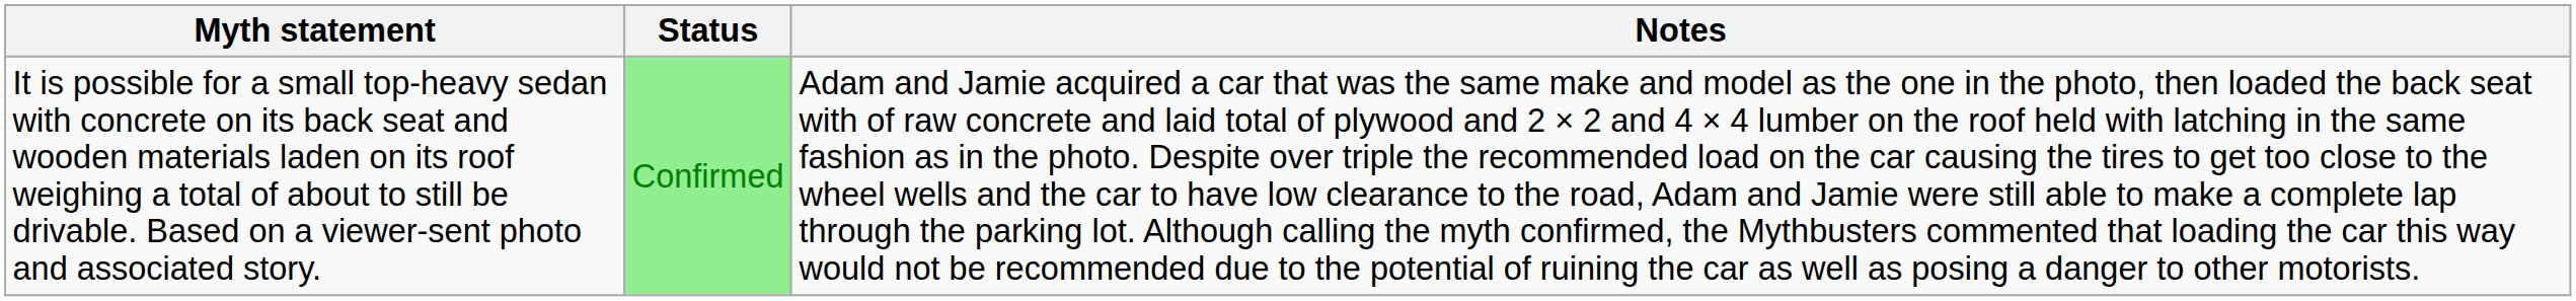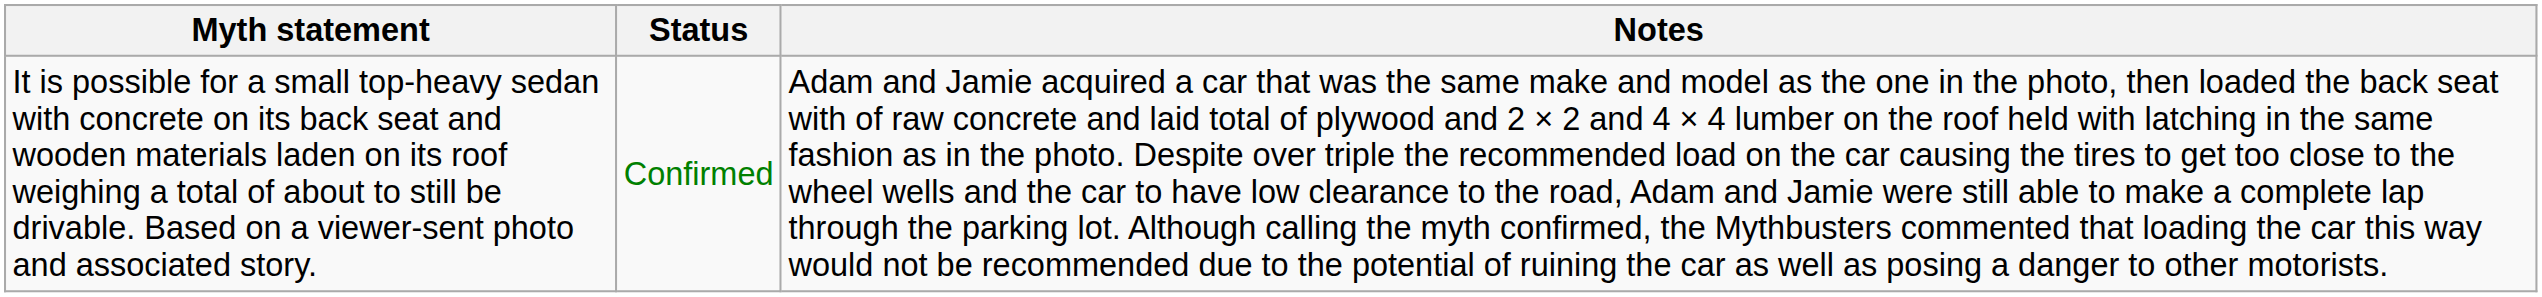row 2 | Status: lightgreen background -> no background
